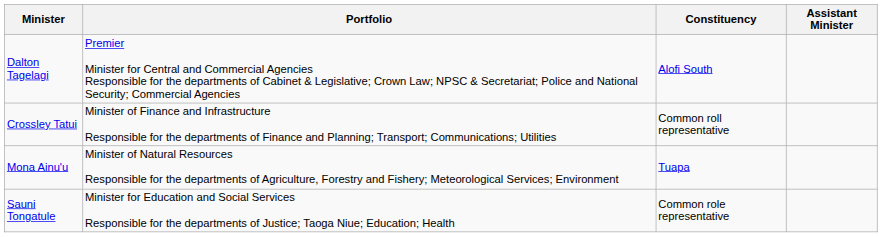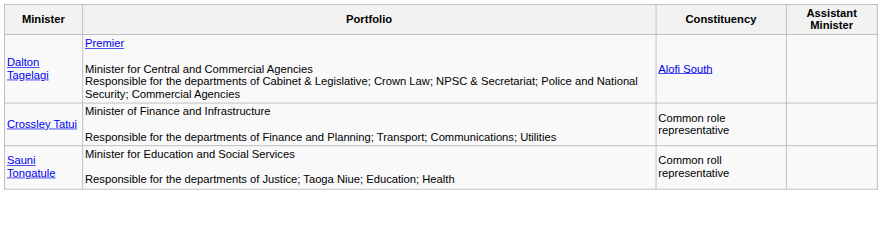Crossley Tatui | Constituency: Common roll representative -> Common role representative
- row: Mona Ainu'u | Minister of Natural Resources Responsible for the departments of Agriculture, Forestry and Fishery; Meteorological Services; Environment | Tuapa
Sauni Tongatule | Constituency: Common role representative -> Common roll representative
